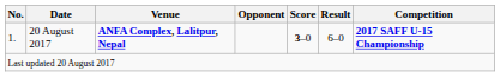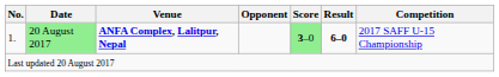1. | Date: no background -> lightgreen background
1. | Score: no background -> lightgreen background
1. | Result: normal -> bold
1. | Competition: bold -> normal
